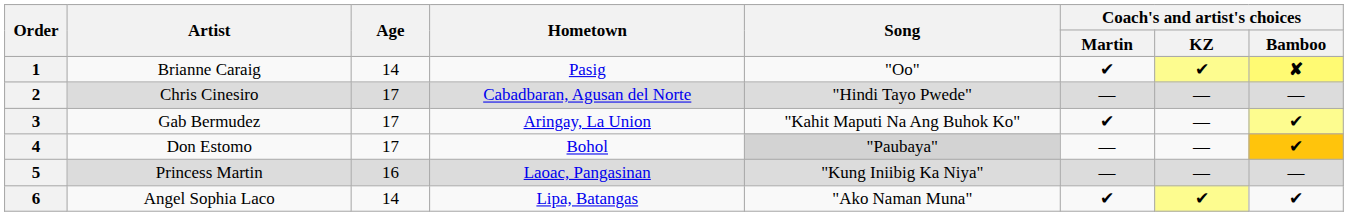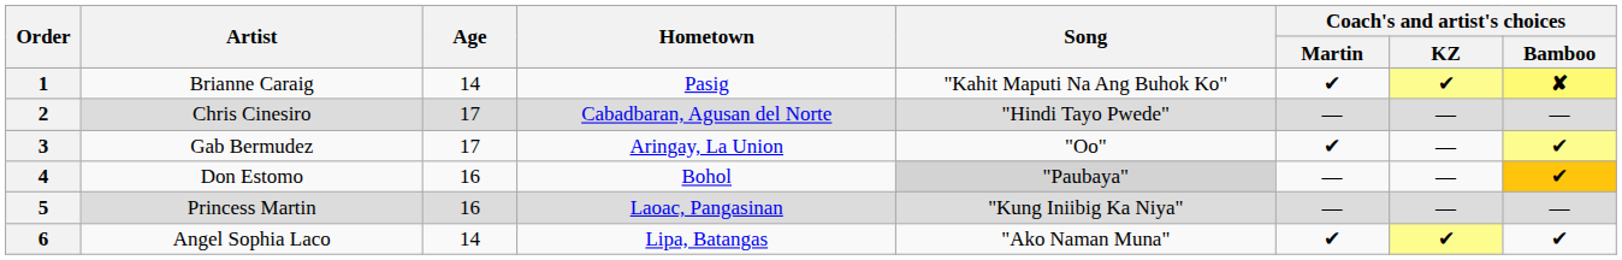1 | Song: "Oo" -> "Kahit Maputi Na Ang Buhok Ko"
3 | Song: "Kahit Maputi Na Ang Buhok Ko" -> "Oo"
4 | Age: 17 -> 16
